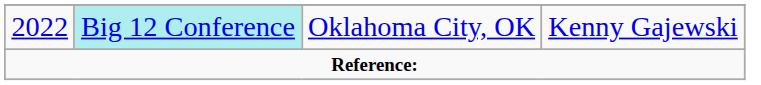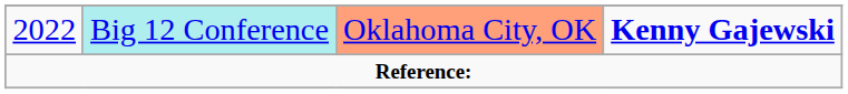2022 | column 3: no background -> lightsalmon background
2022 | column 4: normal -> bold
